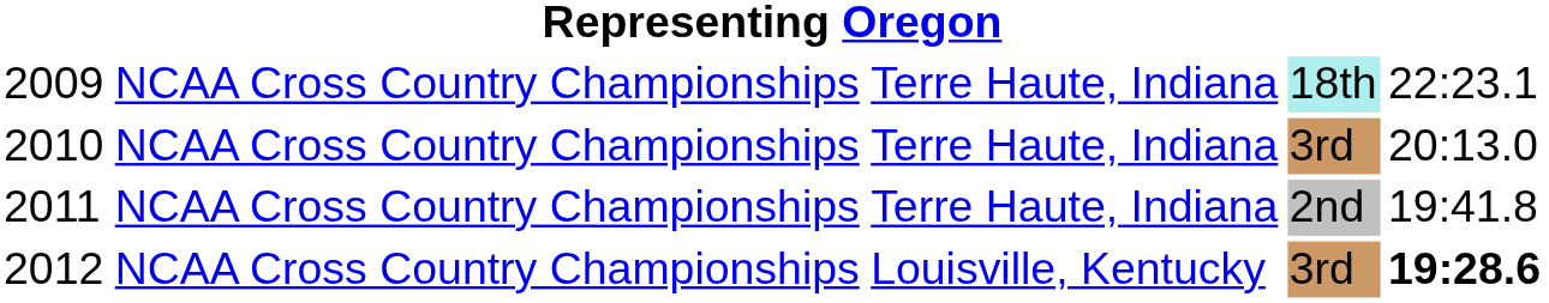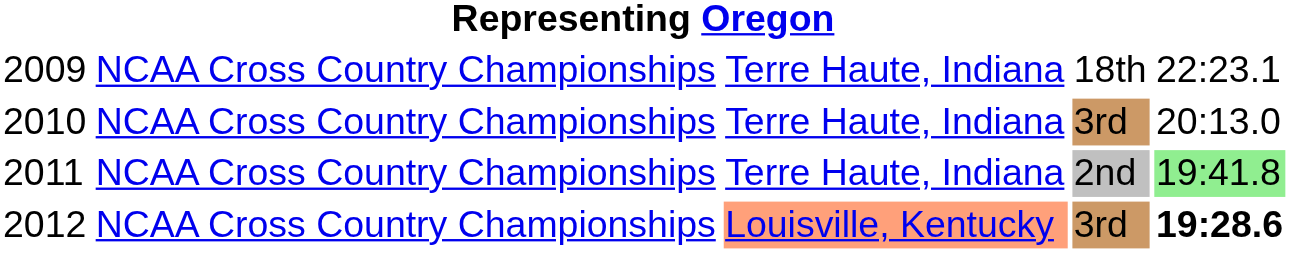2009 | column 4: paleturquoise background -> no background
2011 | column 5: no background -> lightgreen background
2012 | column 3: no background -> lightsalmon background
